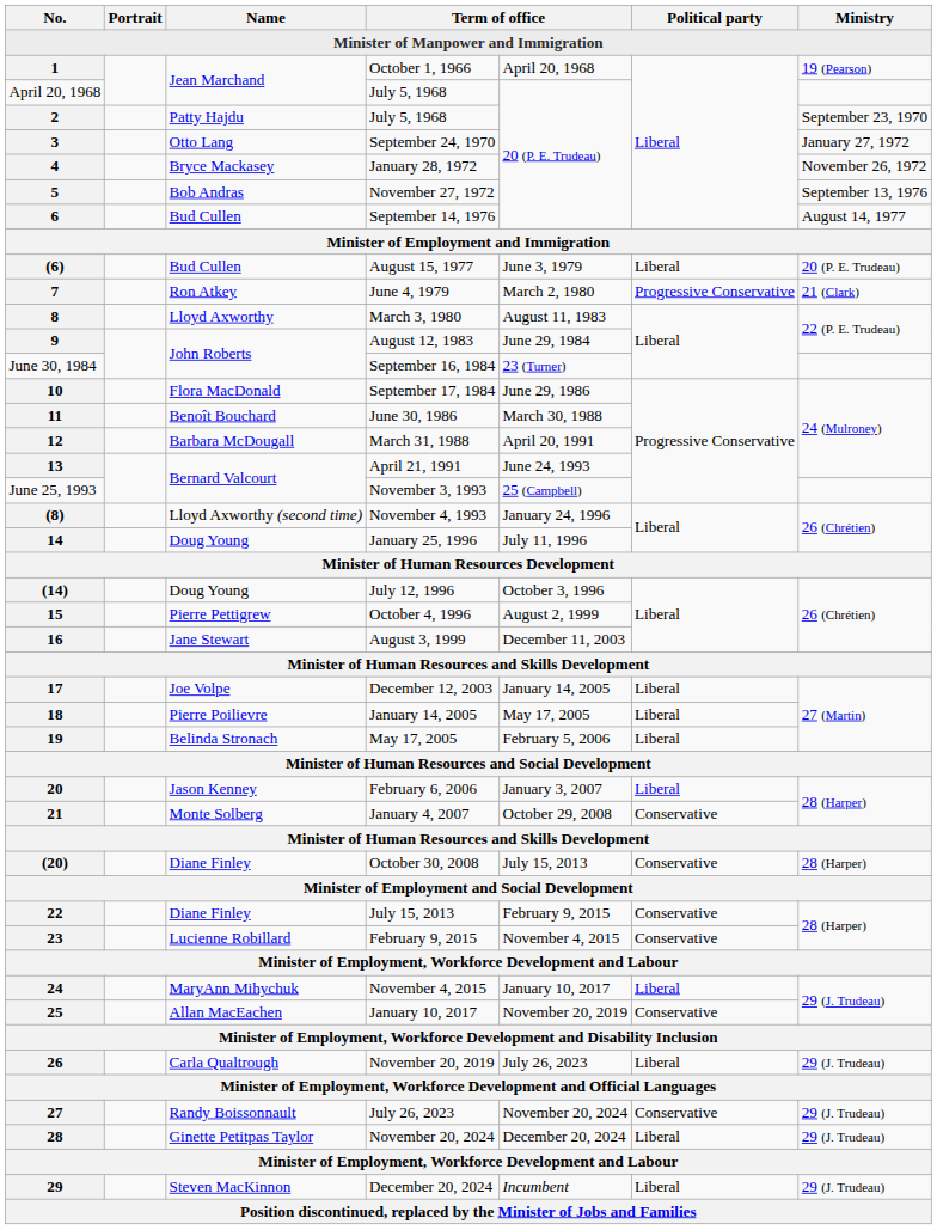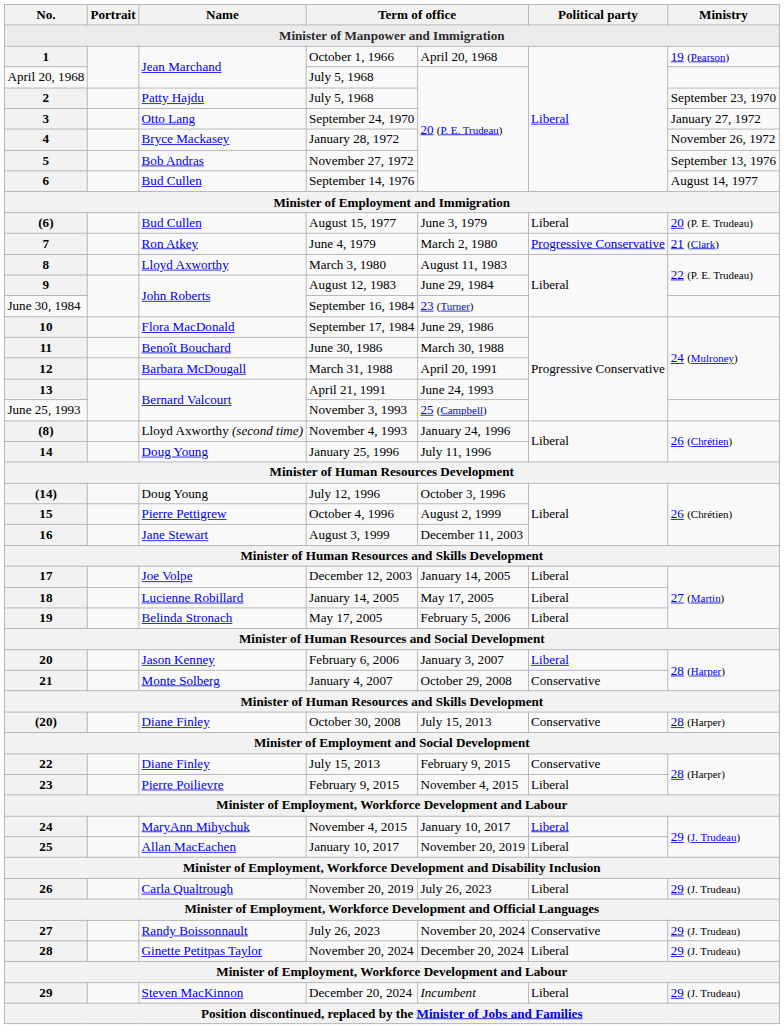18 | Name: Pierre Poilievre -> Lucienne Robillard
23 | Name: Lucienne Robillard -> Pierre Poilievre
23 | Political party: Conservative -> Liberal
25 | Political party: Conservative -> Liberal
